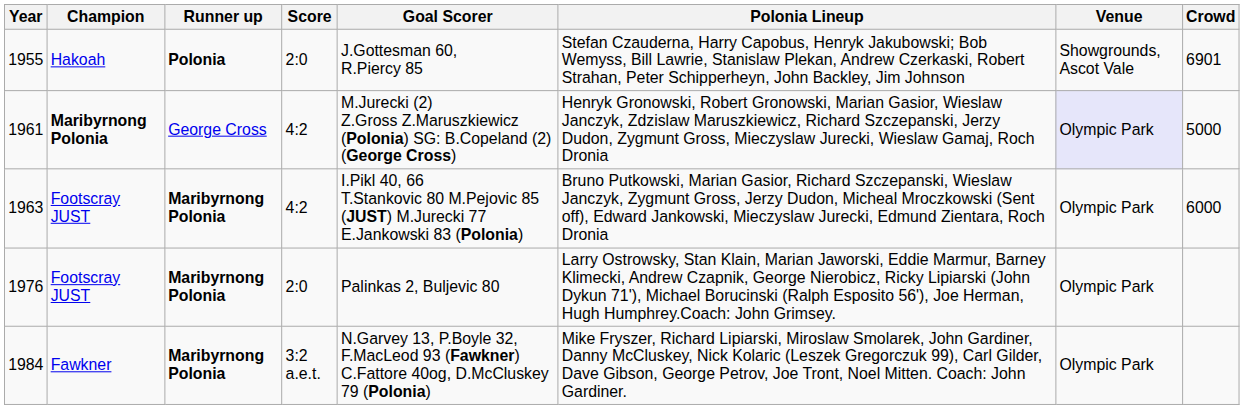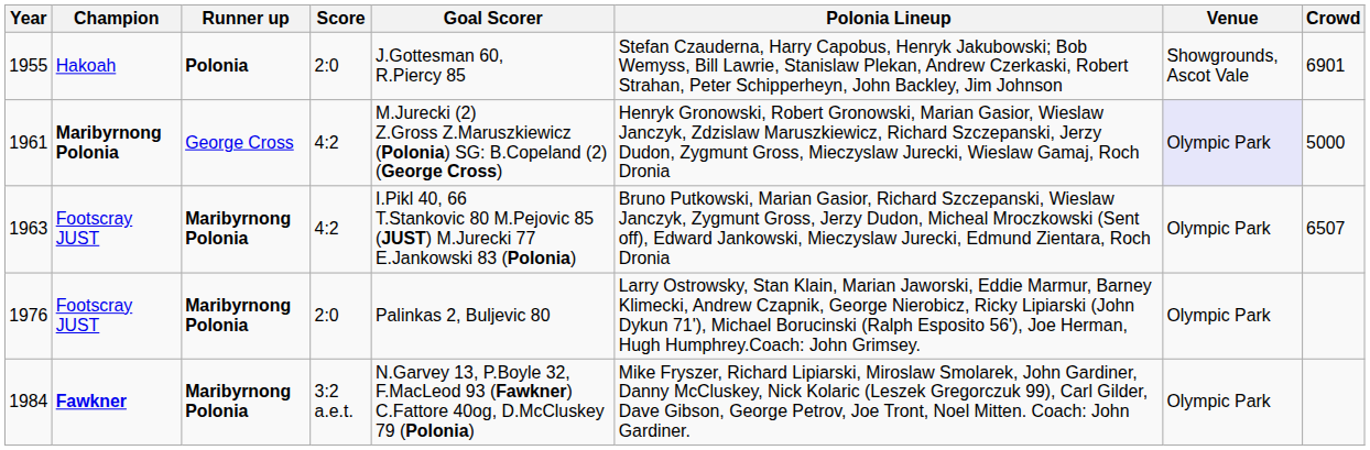1963 | Crowd: 6000 -> 6507
1984 | Champion: normal -> bold
